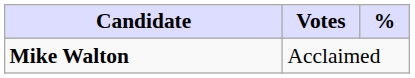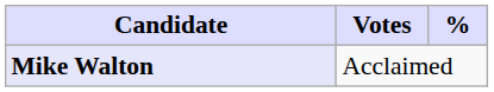Mike Walton | Candidate: no background -> lavender background
